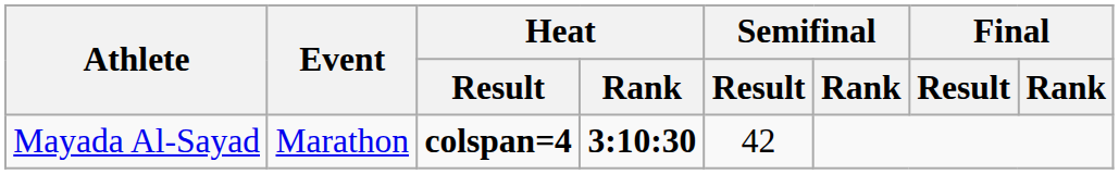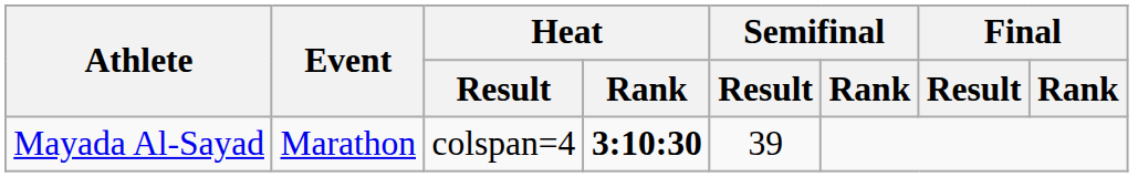Mayada Al-Sayad | Heat / Result: bold -> normal
Mayada Al-Sayad | Semifinal / Result: 42 -> 39
